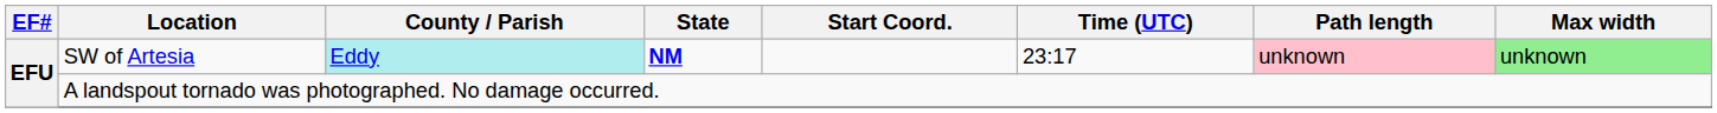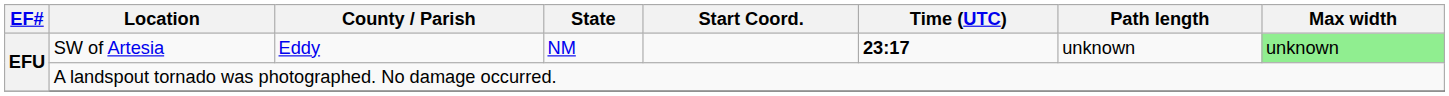SW of Artesia | County / Parish: paleturquoise background -> no background
SW of Artesia | State: bold -> normal
SW of Artesia | Time (UTC): normal -> bold
SW of Artesia | Path length: pink background -> no background
